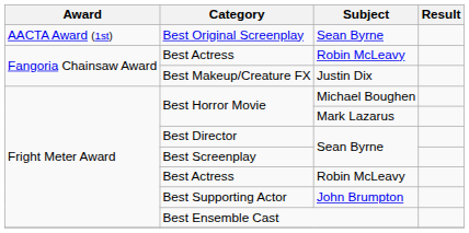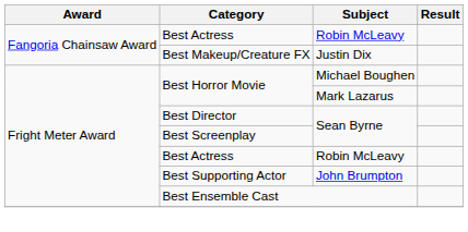- row: AACTA Award (1st) | Best Original Screenplay | Sean Byrne
